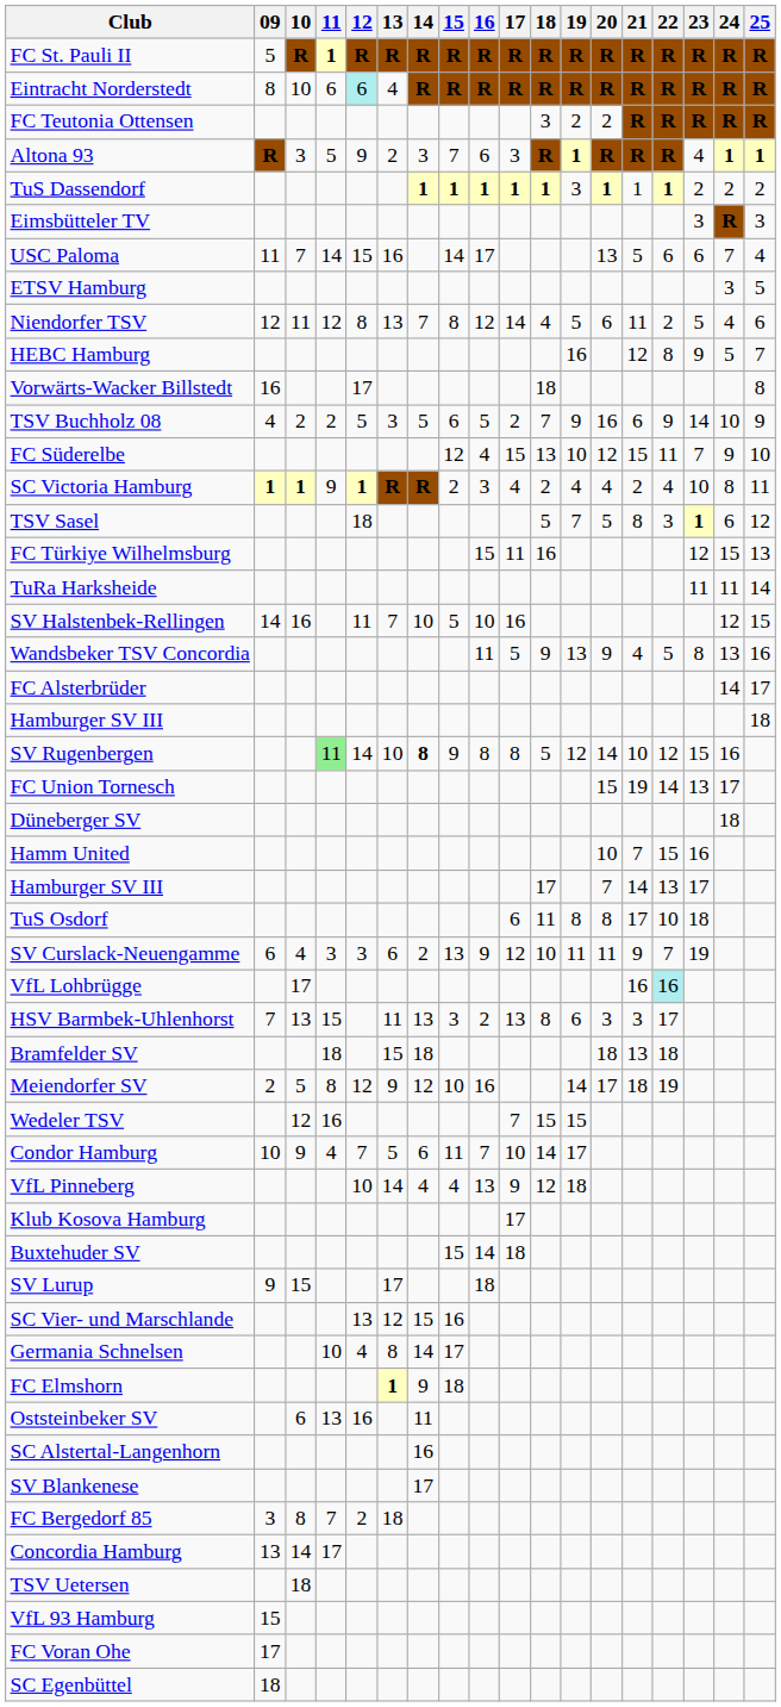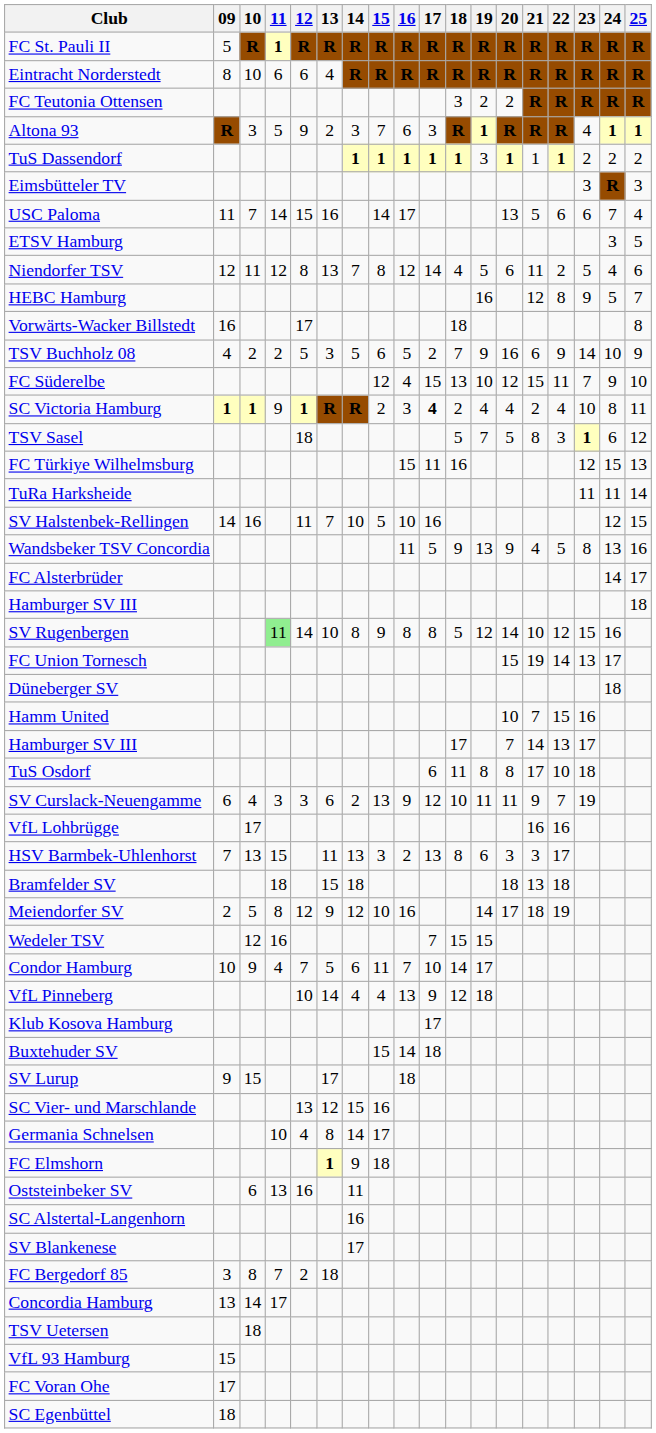Eintracht Norderstedt | 12: paleturquoise background -> no background
SC Victoria Hamburg | 17: normal -> bold
SV Rugenbergen | 14: bold -> normal
VfL Lohbrügge | 22: paleturquoise background -> no background
